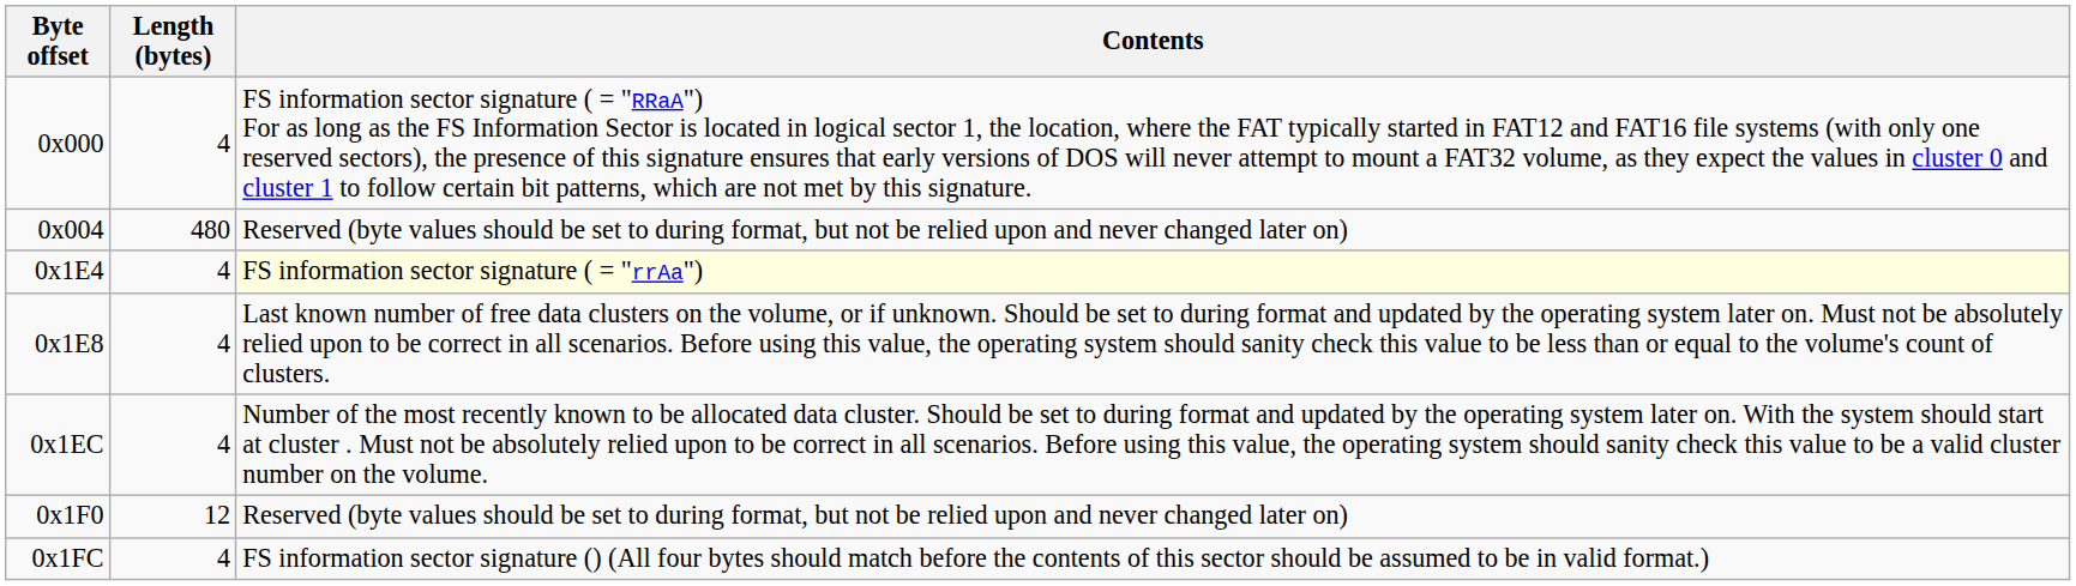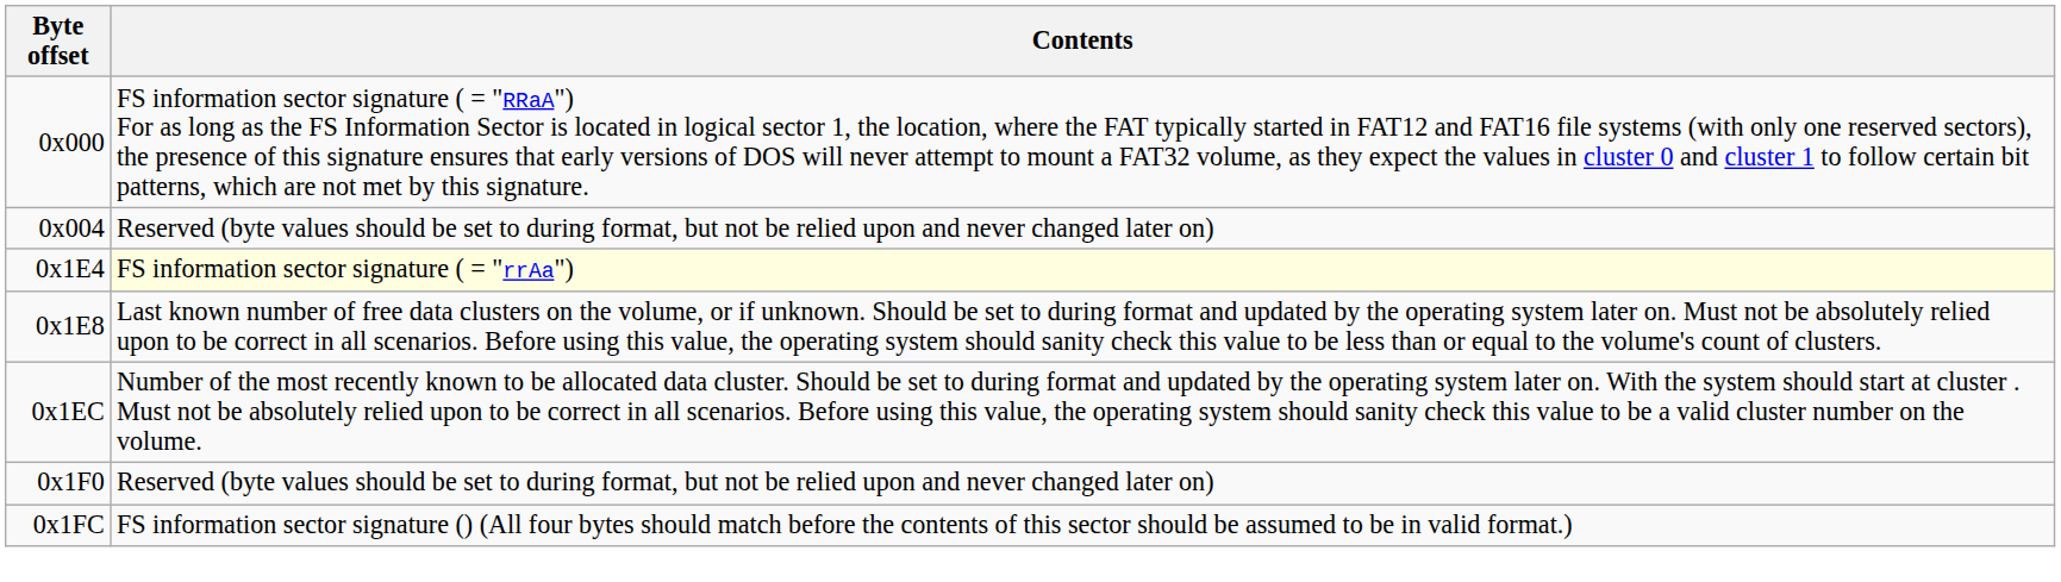- column: Length (bytes) | 4 | 480 | 4 | 4 | 4 | 12 | 4
